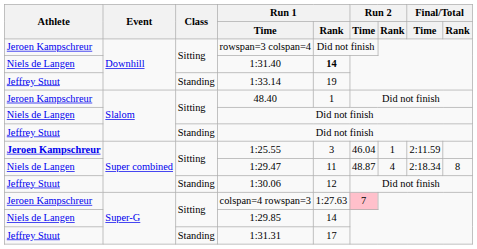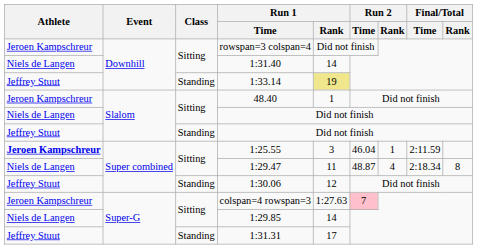1:31.40 | Run 1 / Rank: bold -> normal
1:33.14 | Run 1 / Rank: no background -> khaki background
